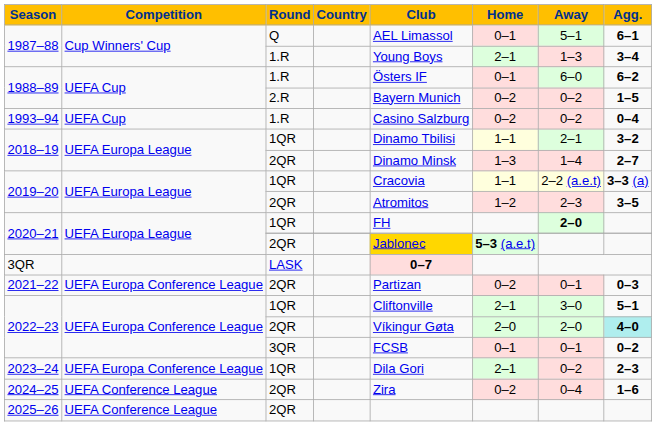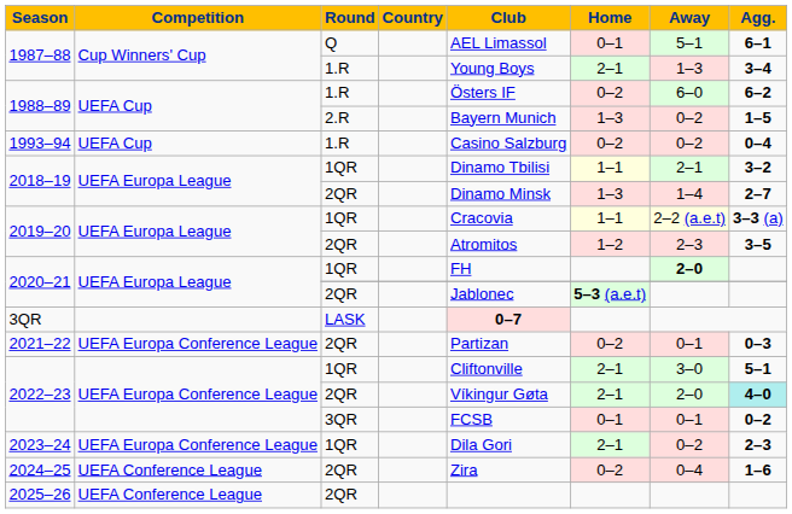1988–89 / 1.R | Home: 0–1 -> 0–2
1988–89 / 2.R | Home: 0–2 -> 1–3
2020–21 / 2QR | Club: gold background -> no background
2022–23 / 2QR | Home: 2–0 -> 2–1
